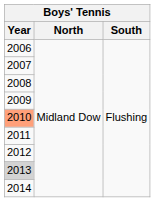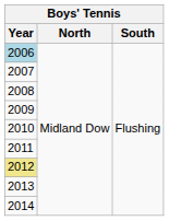2006 | Year: no background -> lightblue background
2010 | Year: lightsalmon background -> no background
2012 | Year: no background -> khaki background
2013 | Year: lightgrey background -> no background
